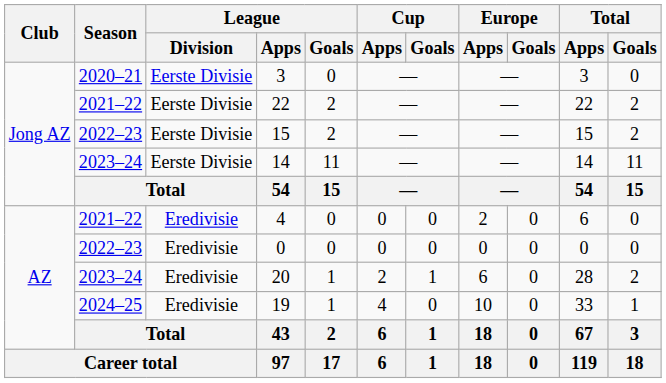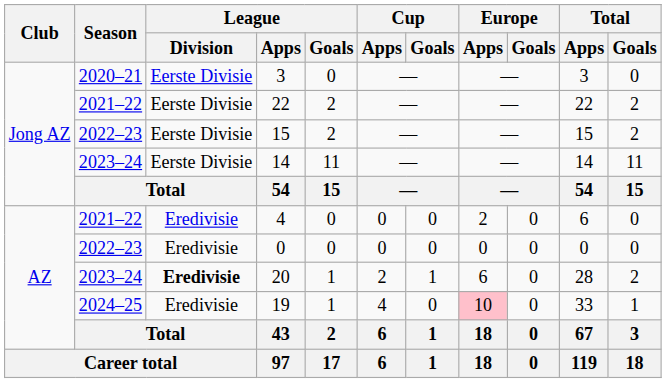20 | League / Division: normal -> bold
19 | Europe / Apps: no background -> pink background
